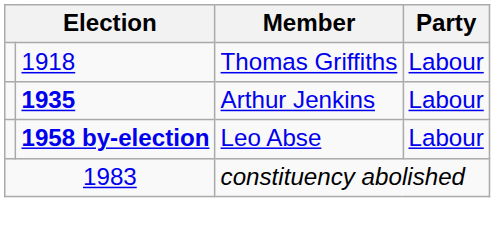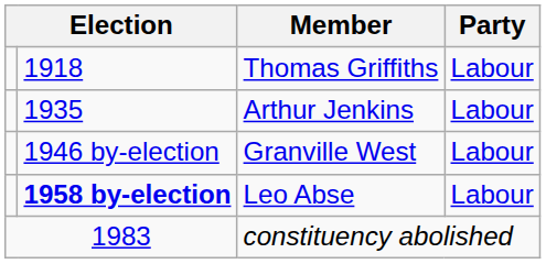Arthur Jenkins | column 2: bold -> normal
+ row: 1946 by-election | Granville West | Labour
